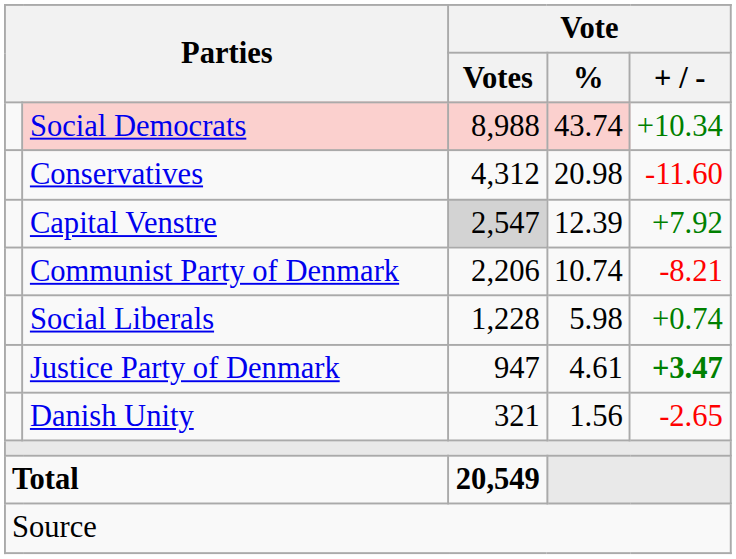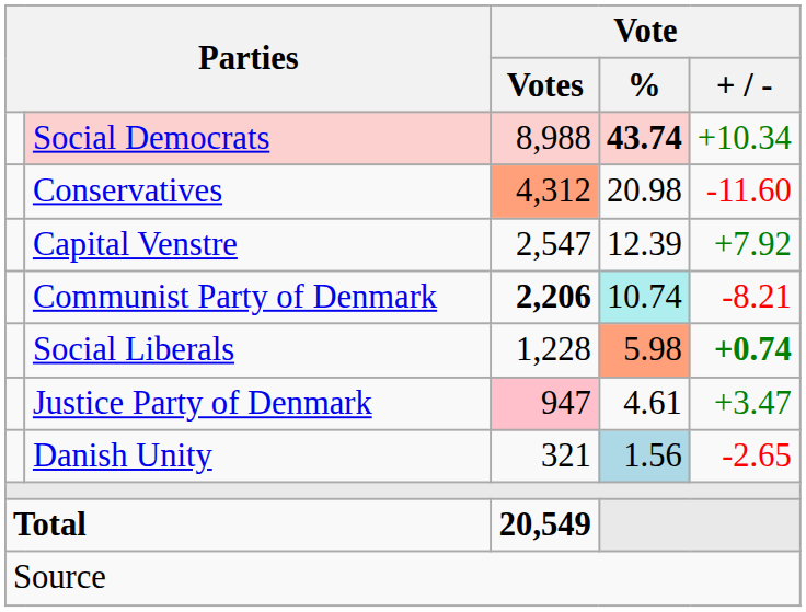Social Democrats | Vote / %: normal -> bold
Conservatives | Vote / Votes: no background -> lightsalmon background
Capital Venstre | Vote / Votes: lightgrey background -> no background
Communist Party of Denmark | Vote / Votes: normal -> bold
Communist Party of Denmark | Vote / %: no background -> paleturquoise background
Social Liberals | Vote / %: no background -> lightsalmon background
Social Liberals | Vote / + / -: normal -> bold
Justice Party of Denmark | Vote / Votes: no background -> pink background
Justice Party of Denmark | Vote / + / -: bold -> normal
Danish Unity | Vote / %: no background -> lightblue background
